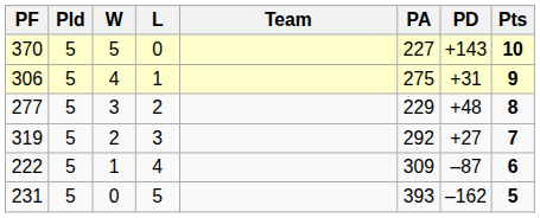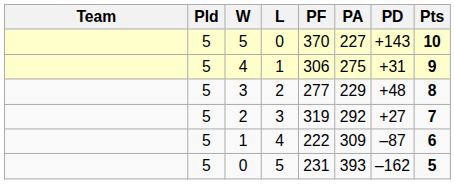columns swapped: Team <-> PF
